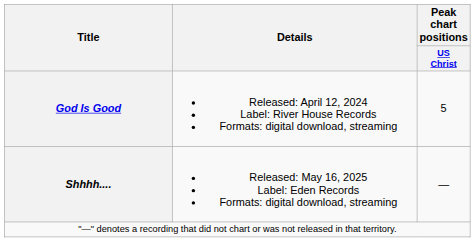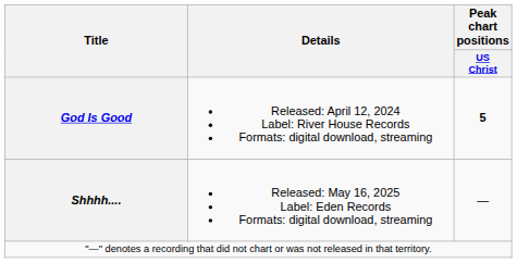God Is Good | Peak chart positions / US Christ: normal -> bold
